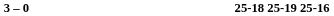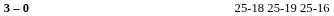row 1 | column 2: bold -> normal
